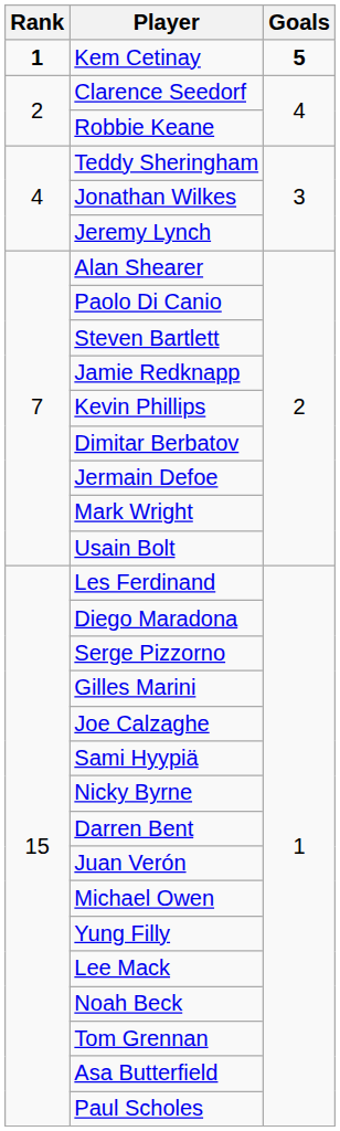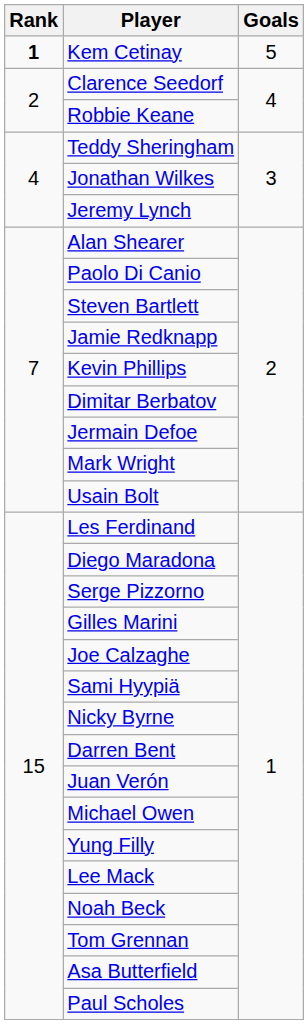Kem Cetinay | Goals: bold -> normal
